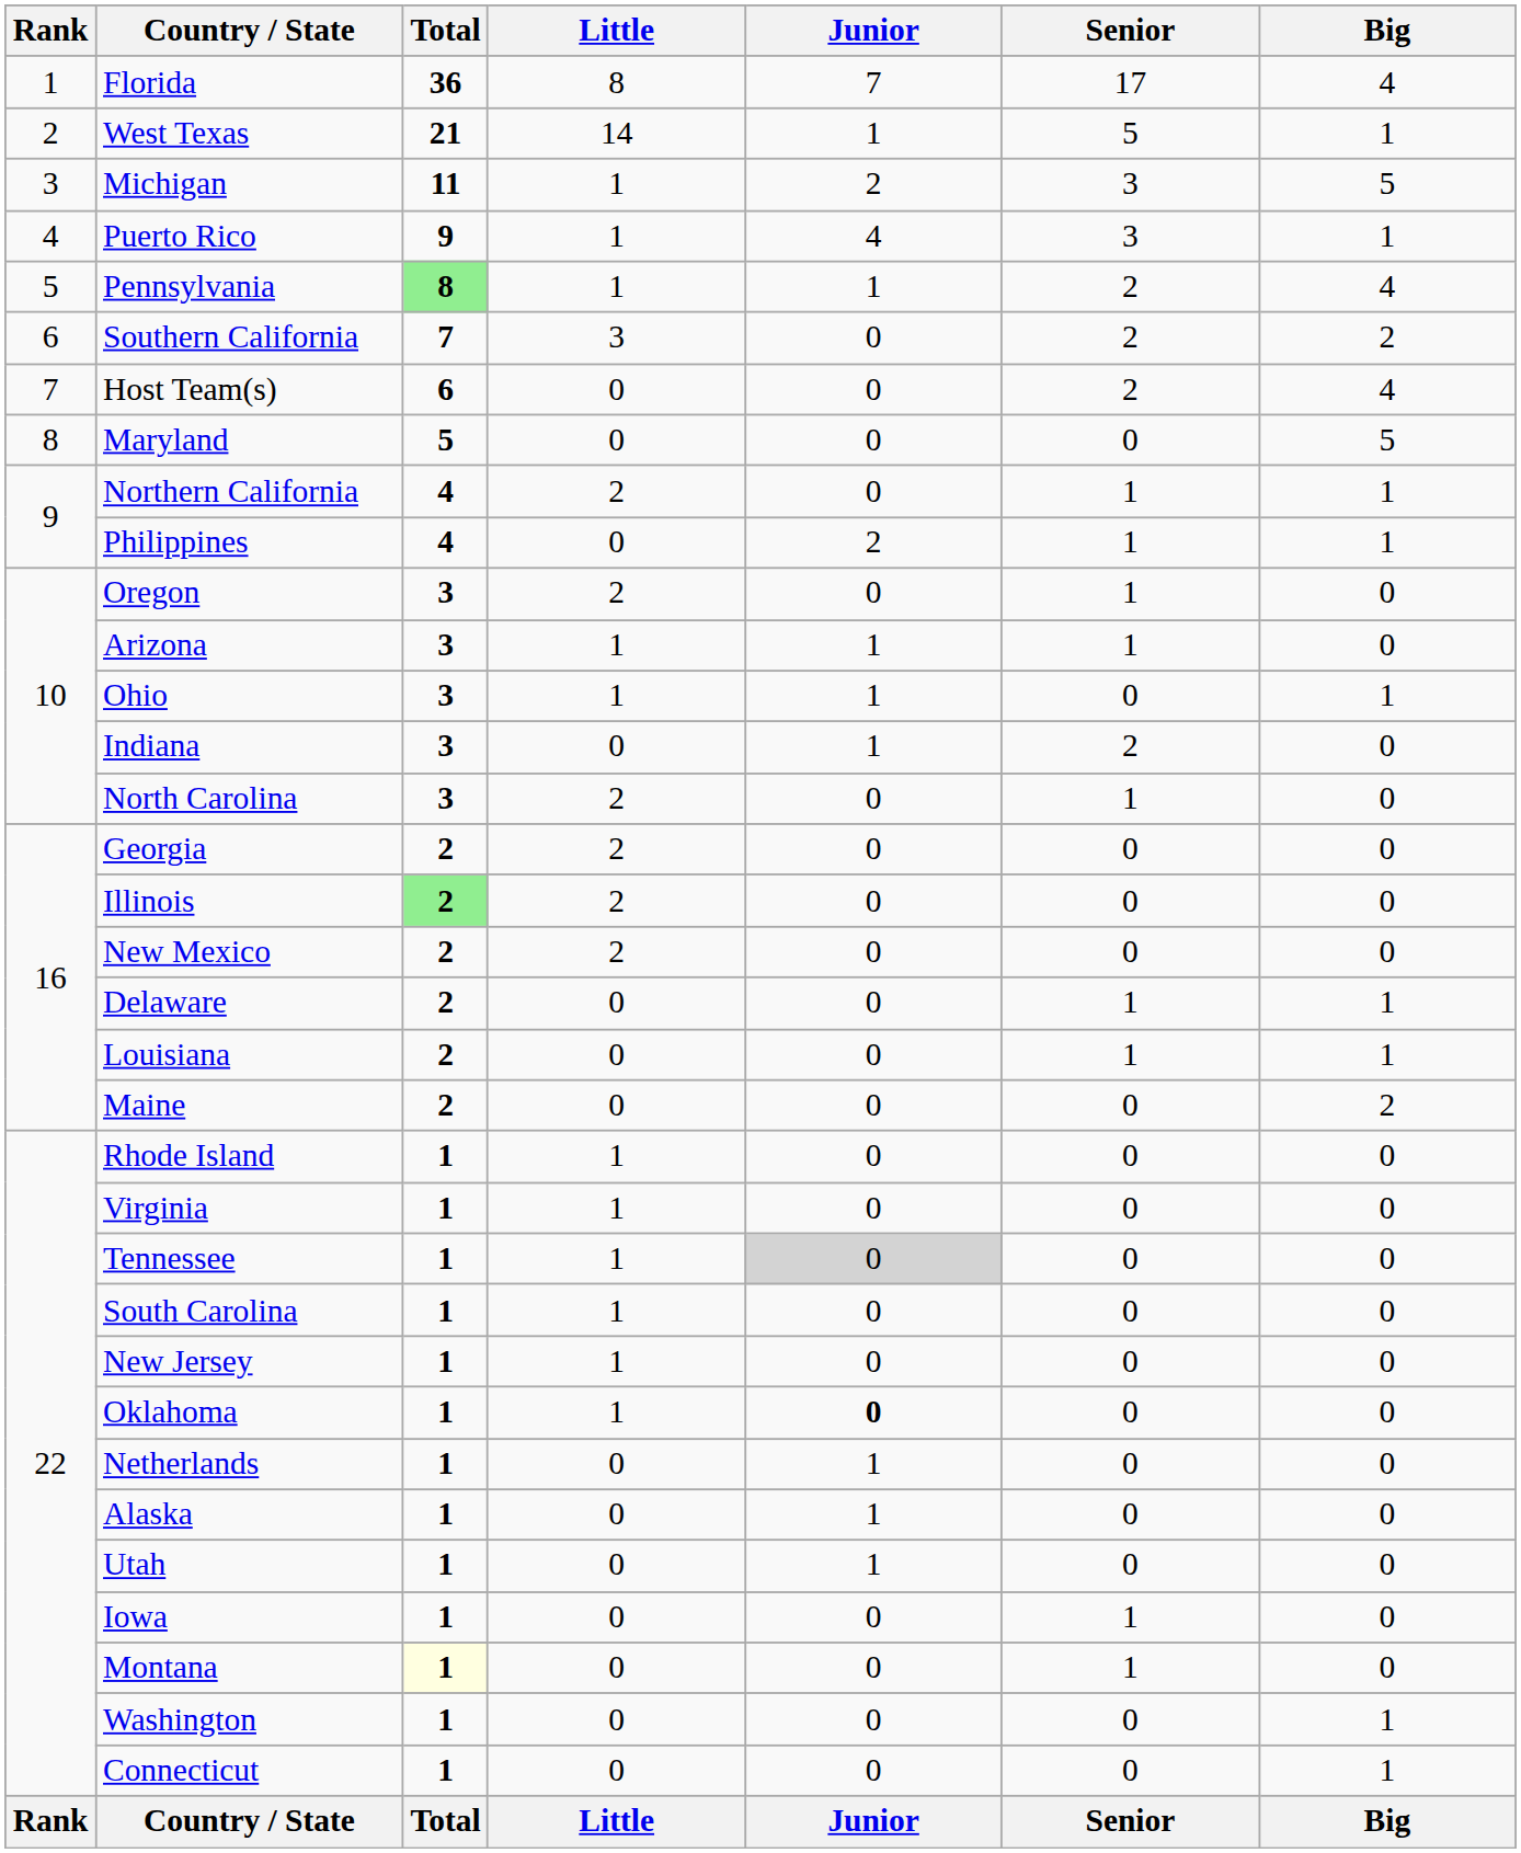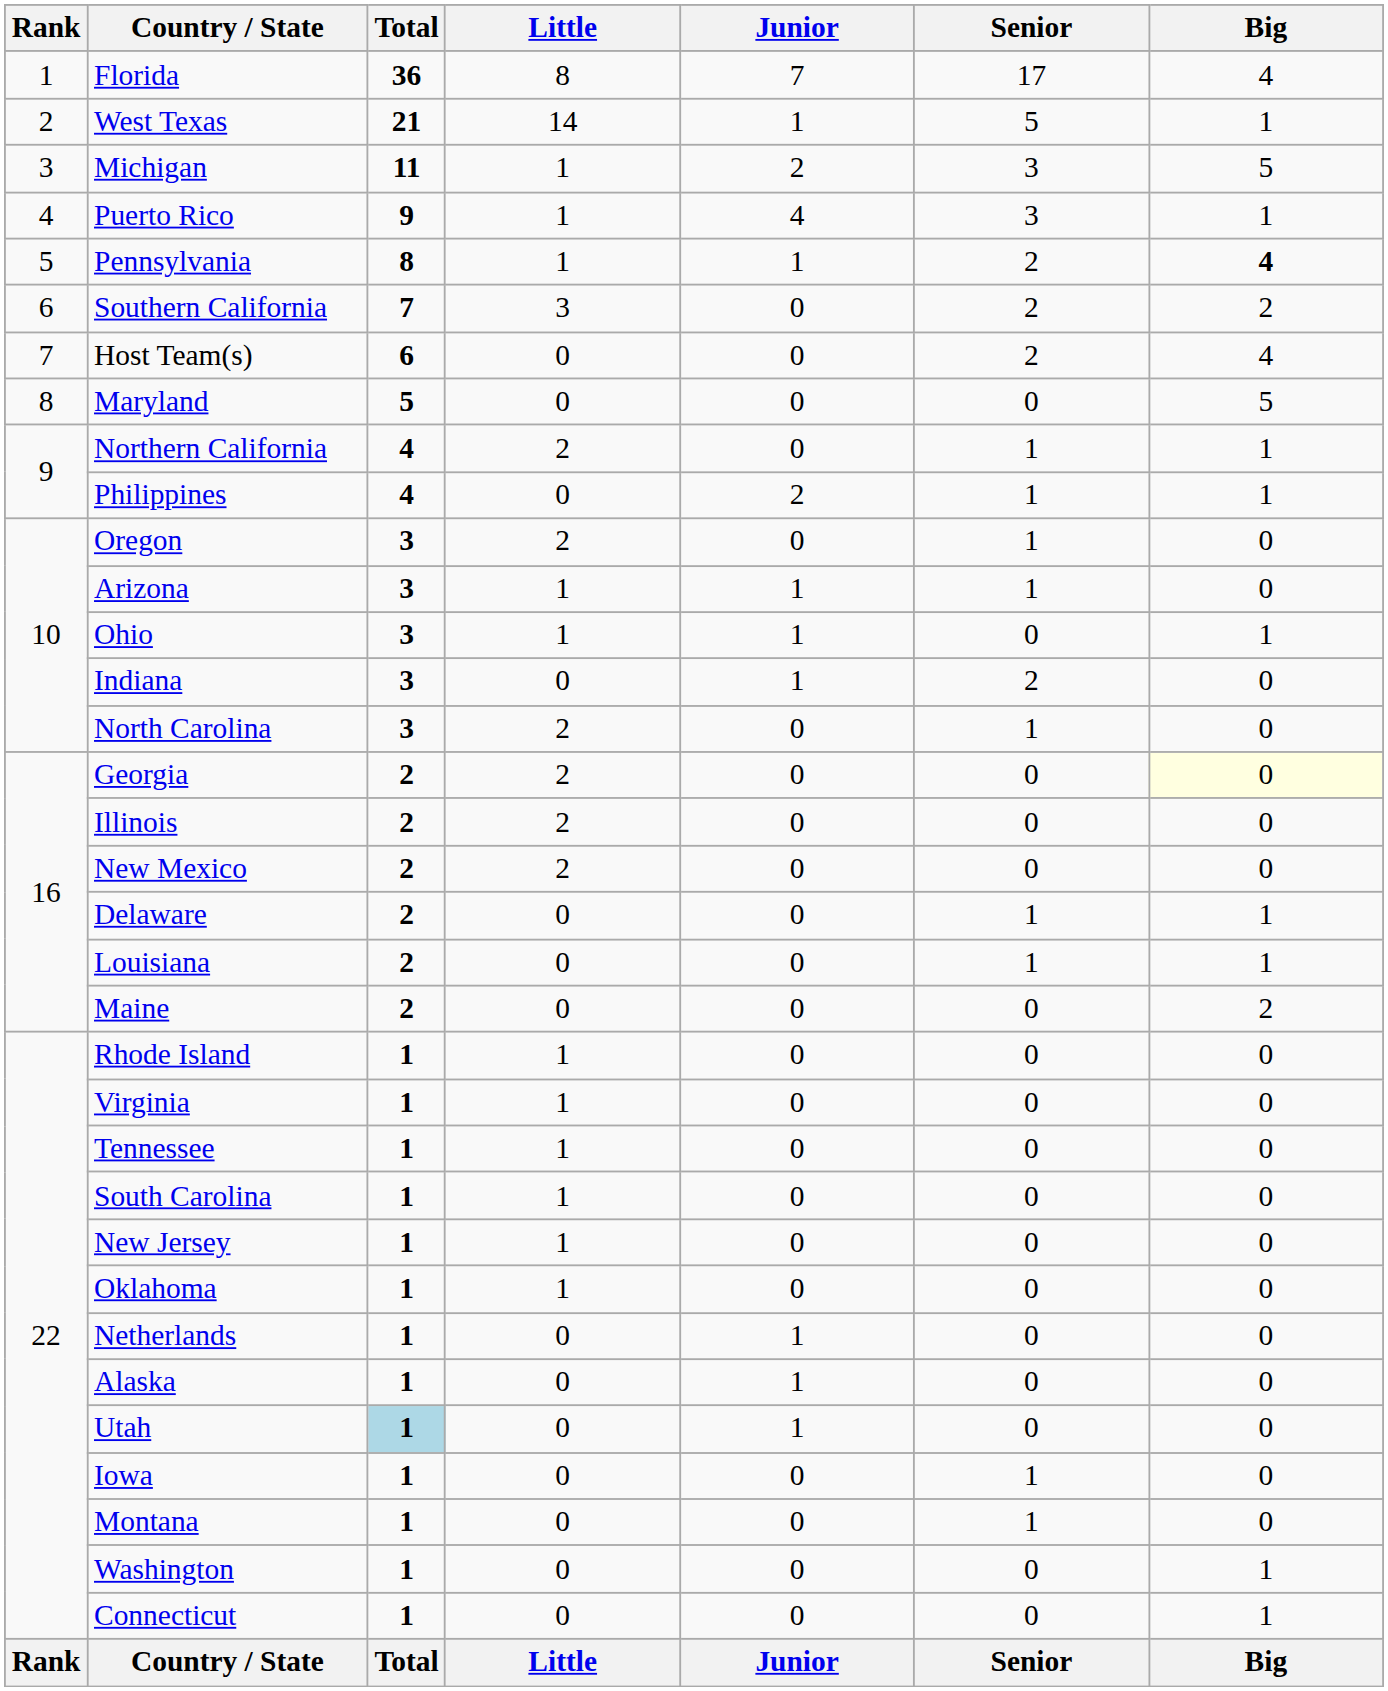Pennsylvania | Total: lightgreen background -> no background
Pennsylvania | Big: normal -> bold
Georgia | Big: no background -> lightyellow background
Illinois | Total: lightgreen background -> no background
Tennessee | Junior: lightgrey background -> no background
Oklahoma | Junior: bold -> normal
Utah | Total: no background -> lightblue background
Montana | Total: lightyellow background -> no background
